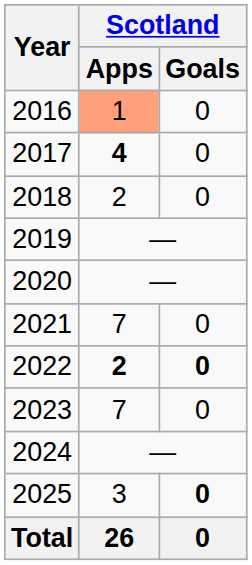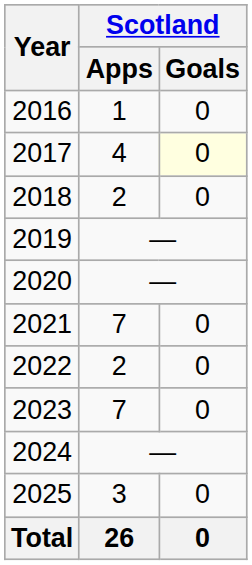2016 | Scotland / Apps: lightsalmon background -> no background
2017 | Scotland / Apps: bold -> normal
2017 | Scotland / Goals: no background -> lightyellow background
2022 | Scotland / Apps: bold -> normal
2022 | Scotland / Goals: bold -> normal
2025 | Scotland / Goals: bold -> normal
